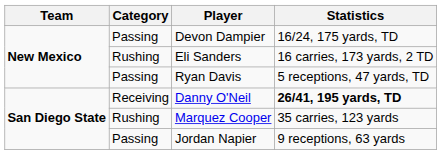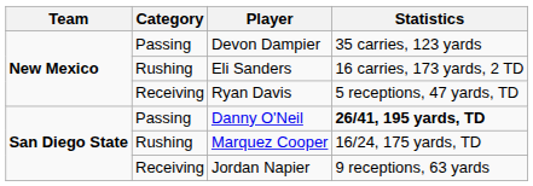Devon Dampier | Statistics: 16/24, 175 yards, TD -> 35 carries, 123 yards
Ryan Davis | Category: Passing -> Receiving
Danny O'Neil | Category: Receiving -> Passing
Marquez Cooper | Statistics: 35 carries, 123 yards -> 16/24, 175 yards, TD
Jordan Napier | Category: Passing -> Receiving
